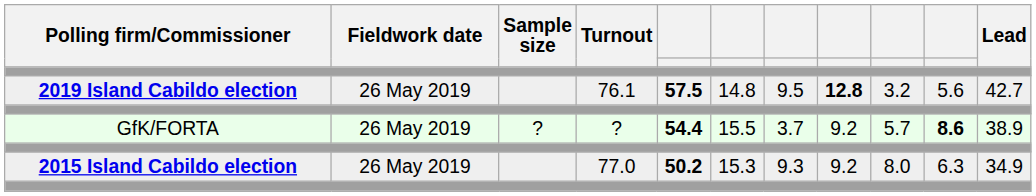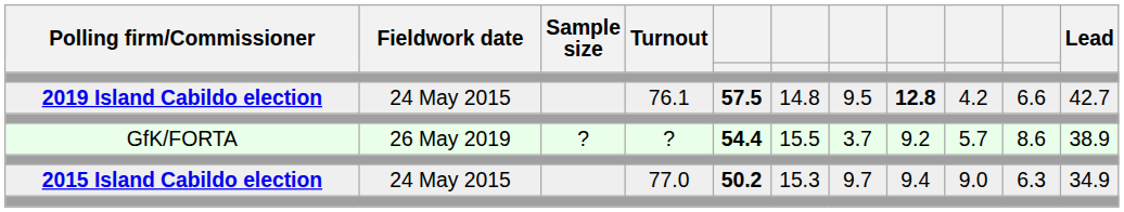2019 Island Cabildo election | Fieldwork date: 26 May 2019 -> 24 May 2015
2019 Island Cabildo election | column 9: 3.2 -> 4.2
2019 Island Cabildo election | column 10: 5.6 -> 6.6
GfK/FORTA | column 10: bold -> normal
2015 Island Cabildo election | Fieldwork date: 26 May 2019 -> 24 May 2015
2015 Island Cabildo election | column 7: 9.3 -> 9.7
2015 Island Cabildo election | column 8: 9.2 -> 9.4
2015 Island Cabildo election | column 9: 8.0 -> 9.0
